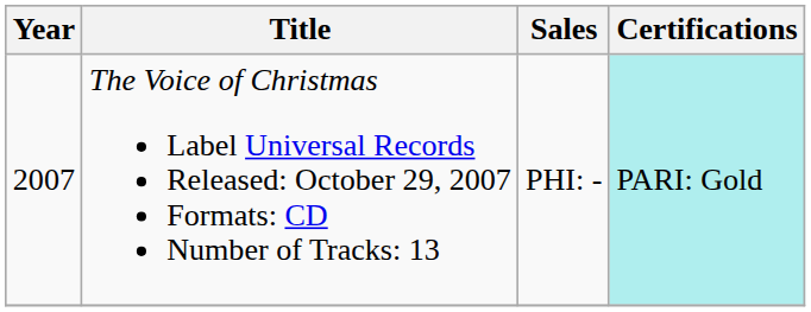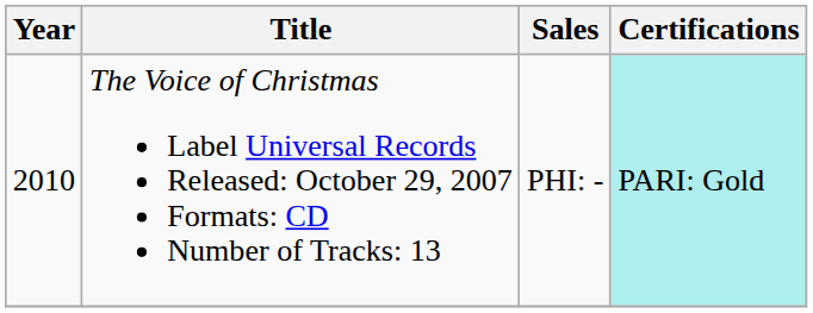row 2 | Year: 2007 -> 2010
